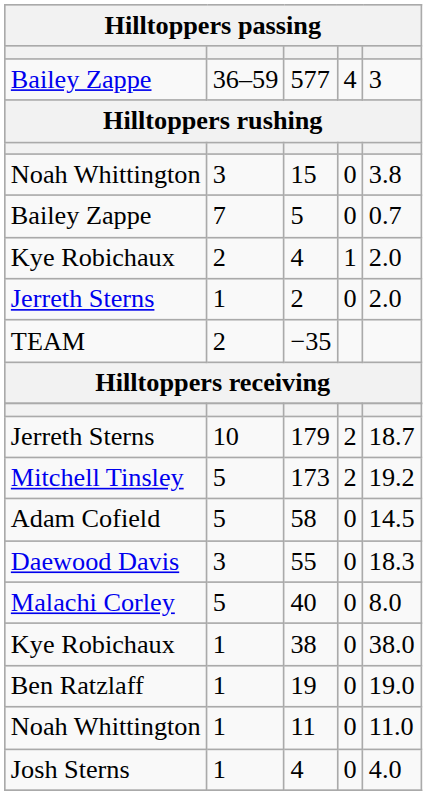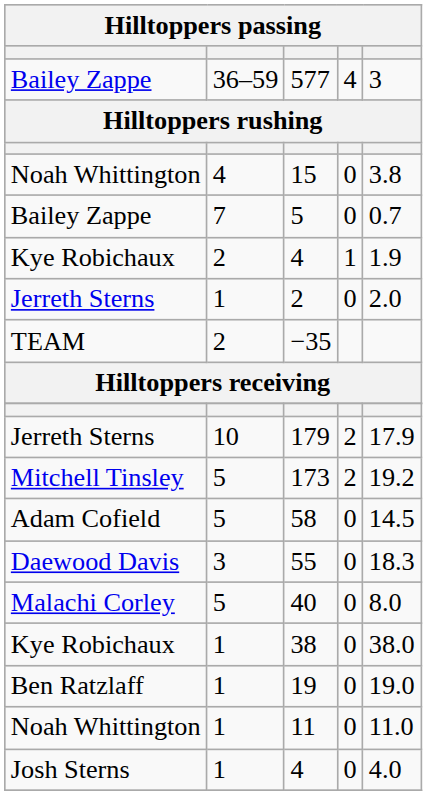15 | column 2: 3 -> 4
Kye Robichaux / 4 | column 5: 2.0 -> 1.9
179 | column 5: 18.7 -> 17.9
